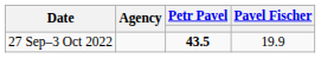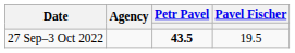27 Sep–3 Oct 2022 | Pavel Fischer: 19.9 -> 19.5
